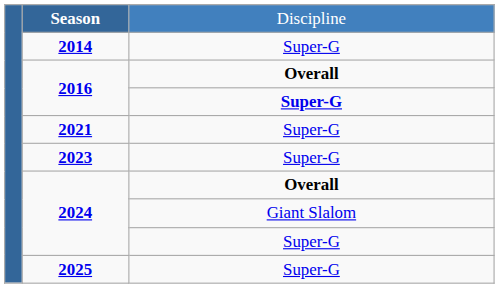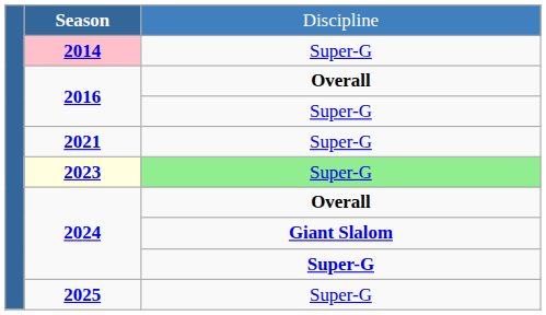2014 | Season: no background -> pink background
2016 / Super-G | column 3: bold -> normal
2023 | Season: no background -> lightyellow background
2023 | column 3: no background -> lightgreen background
2024 / Giant Slalom | column 3: normal -> bold
2024 / Super-G | column 3: normal -> bold
